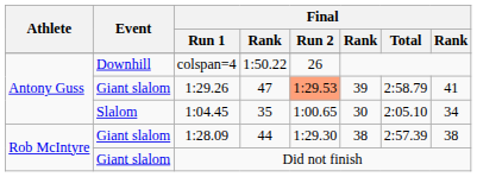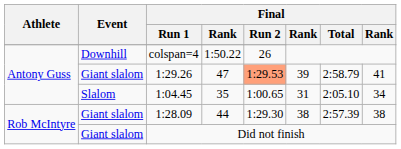1:04.45 | column 6: 30 -> 31
